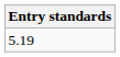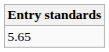row 2 | column 1: 5.19 -> 5.65
